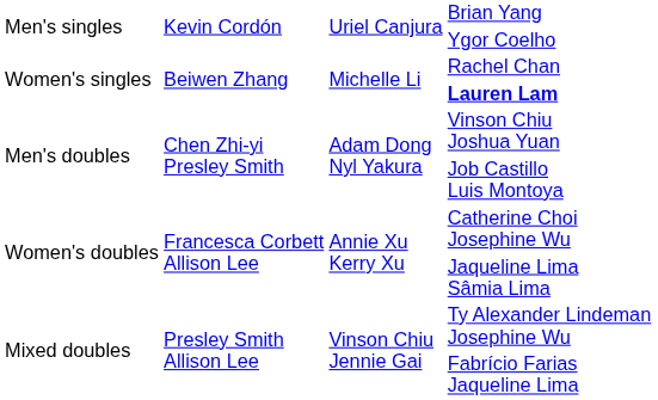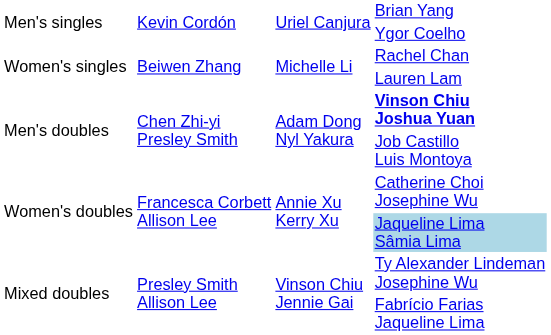Lauren Lam | column 4: bold -> normal
Vinson Chiu Joshua Yuan | column 4: normal -> bold
Jaqueline Lima Sâmia Lima | column 4: no background -> lightblue background
